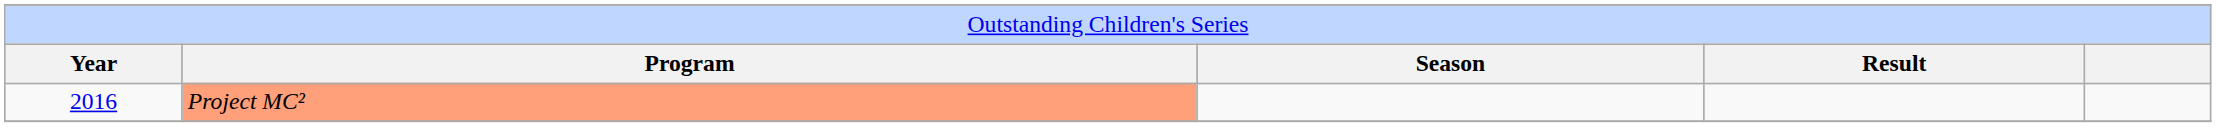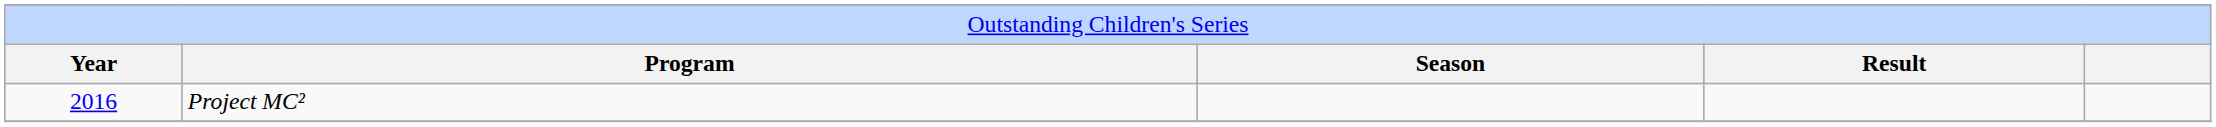2016 | column 2: lightsalmon background -> no background
